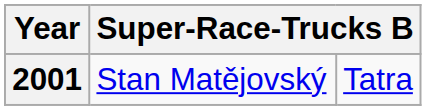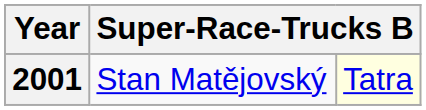2001 | column 3: no background -> lightyellow background
